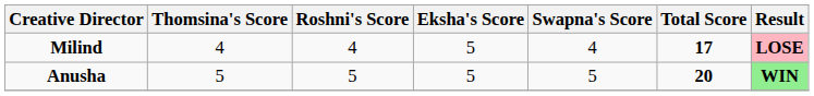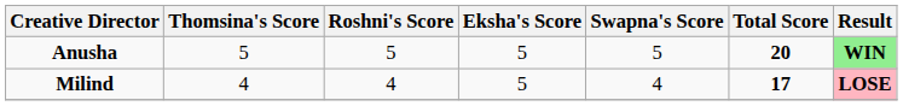rows swapped: Anusha <-> Milind
